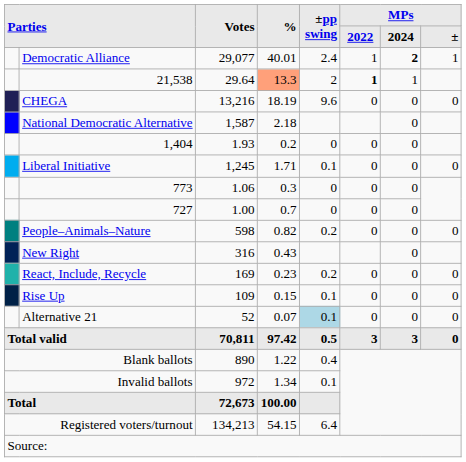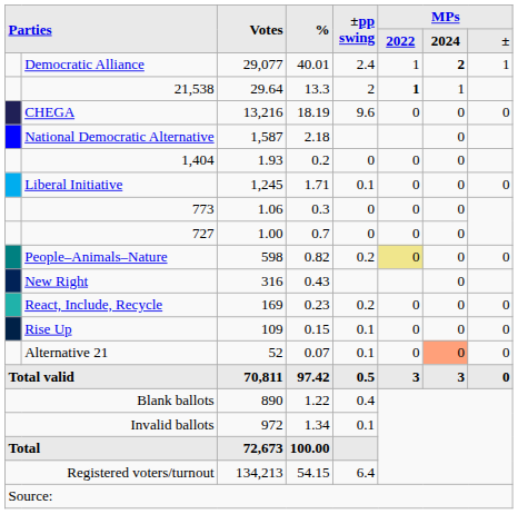21,538 | %: lightsalmon background -> no background
People–Animals–Nature | MPs / 2022: no background -> khaki background
Alternative 21 | ±pp swing: lightblue background -> no background
Alternative 21 | MPs / 2024: no background -> lightsalmon background
